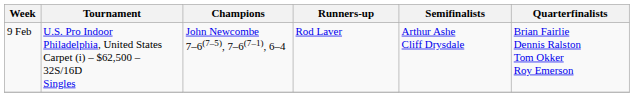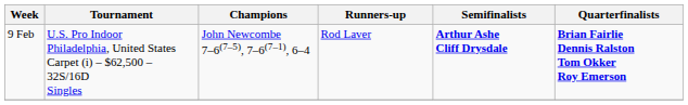9 Feb | Semifinalists: normal -> bold
9 Feb | Quarterfinalists: normal -> bold
